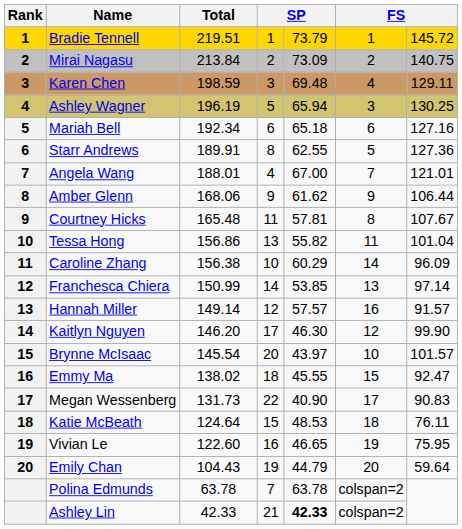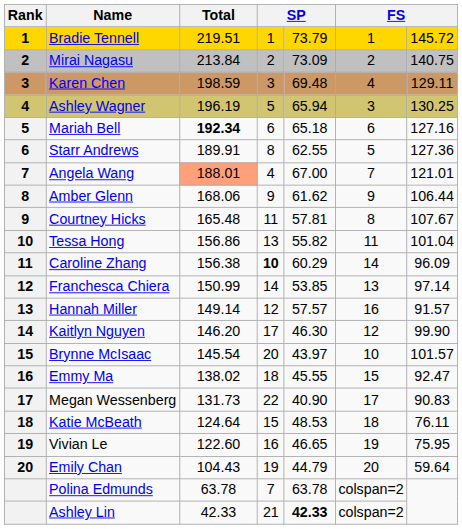Mariah Bell | Total: normal -> bold
Angela Wang | Total: no background -> lightsalmon background
Caroline Zhang | column 4: normal -> bold
